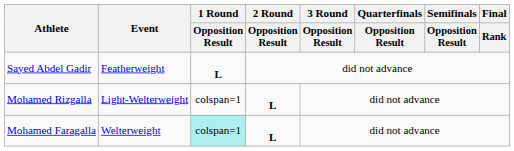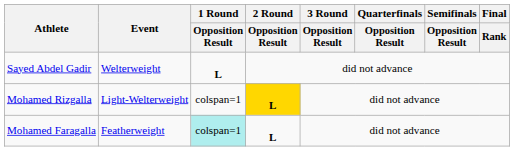Sayed Abdel Gadir | Event: Featherweight -> Welterweight
Mohamed Rizgalla | 2 Round / Opposition Result: no background -> gold background
Mohamed Faragalla | Event: Welterweight -> Featherweight
